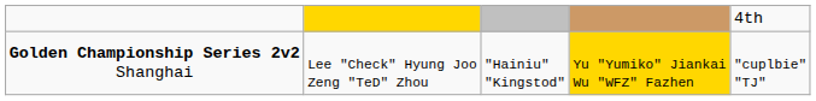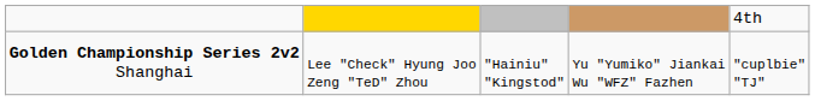Golden Championship Series 2v2 Shanghai | column 4: gold background -> no background
